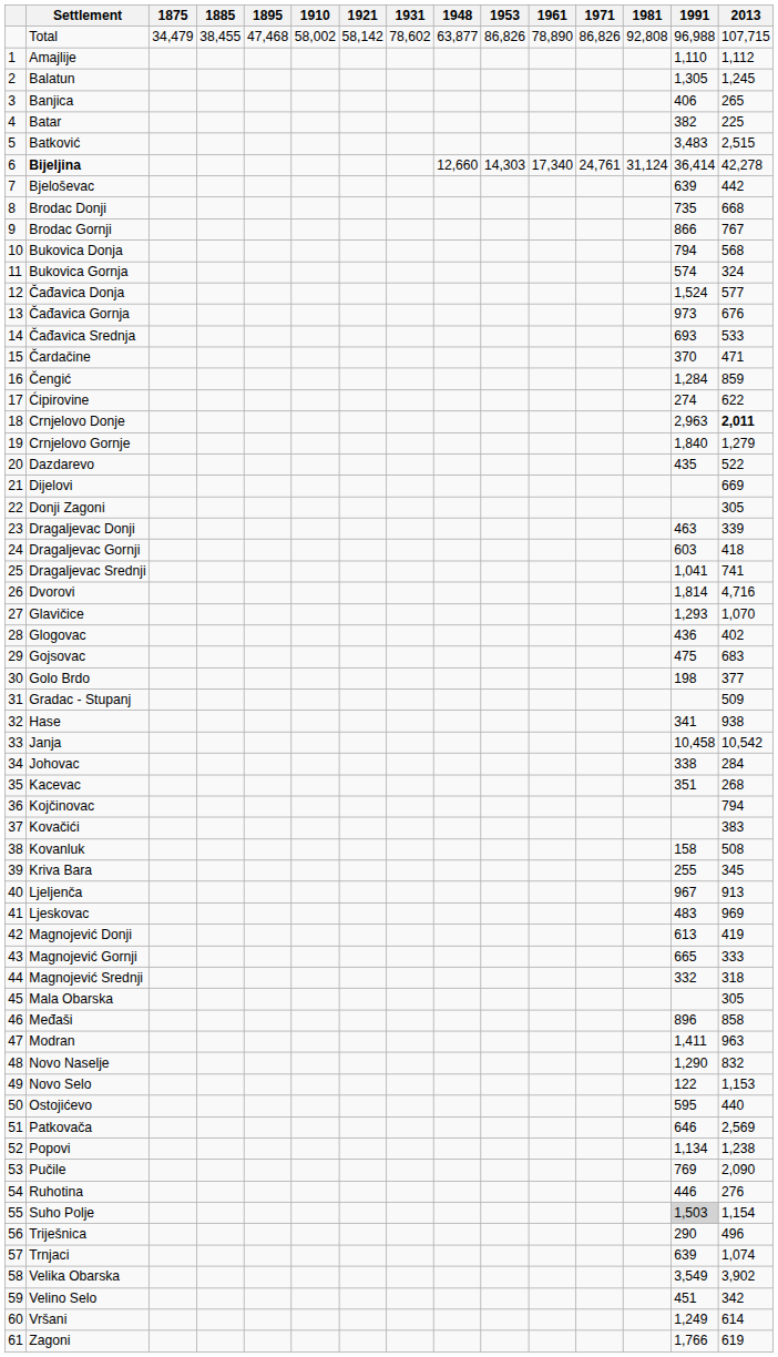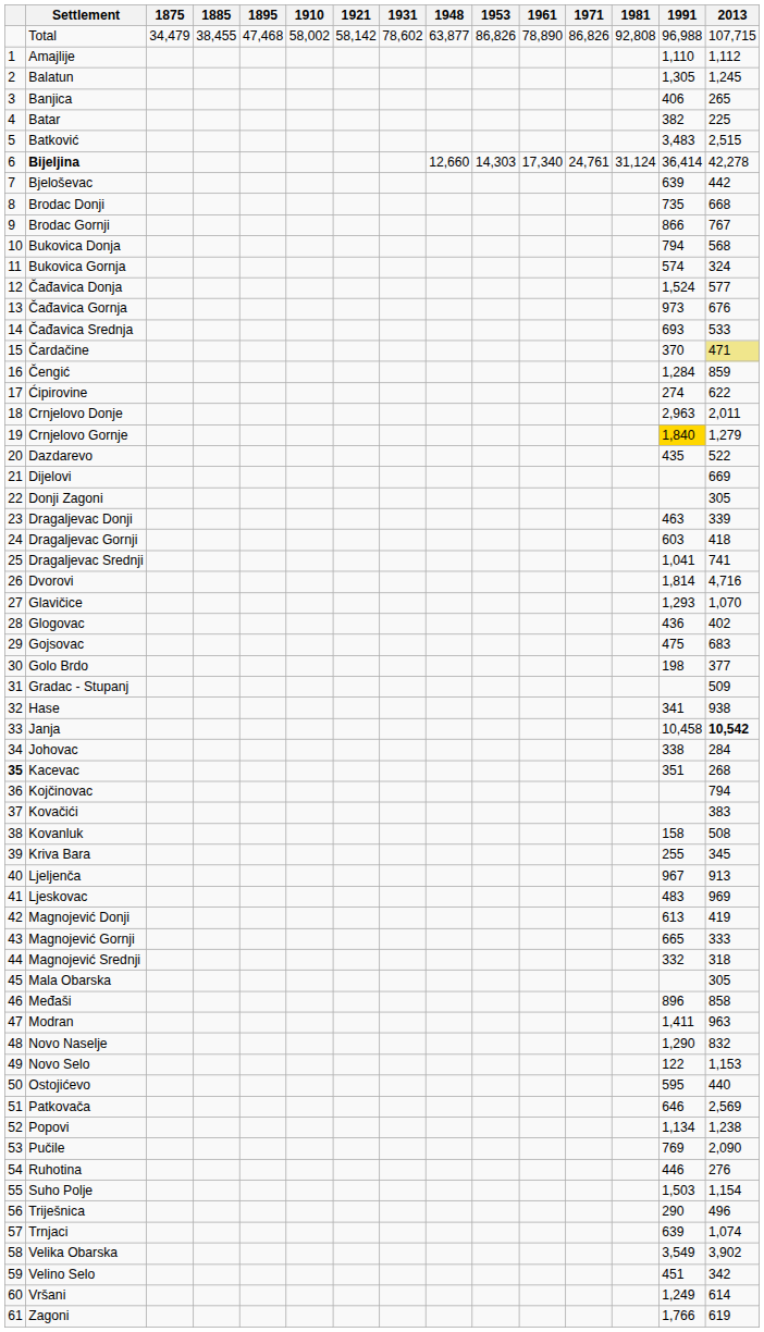Čardačine | 2013: no background -> khaki background
Crnjelovo Donje | 2013: bold -> normal
Crnjelovo Gornje | 1991: no background -> gold background
Janja | 2013: normal -> bold
Kacevac | column 1: normal -> bold
Suho Polje | 1991: lightgrey background -> no background
